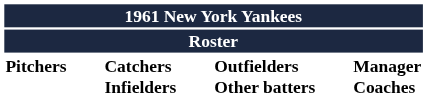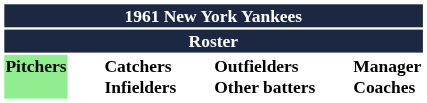Pitchers | column 1: no background -> lightgreen background
